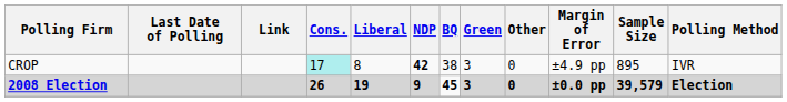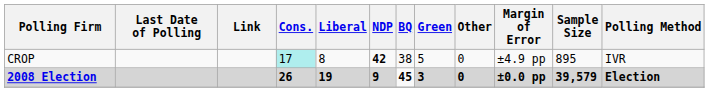CROP | Green: 3 -> 5
